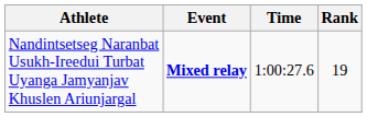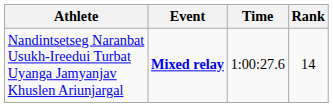row 2 | Rank: 19 -> 14
